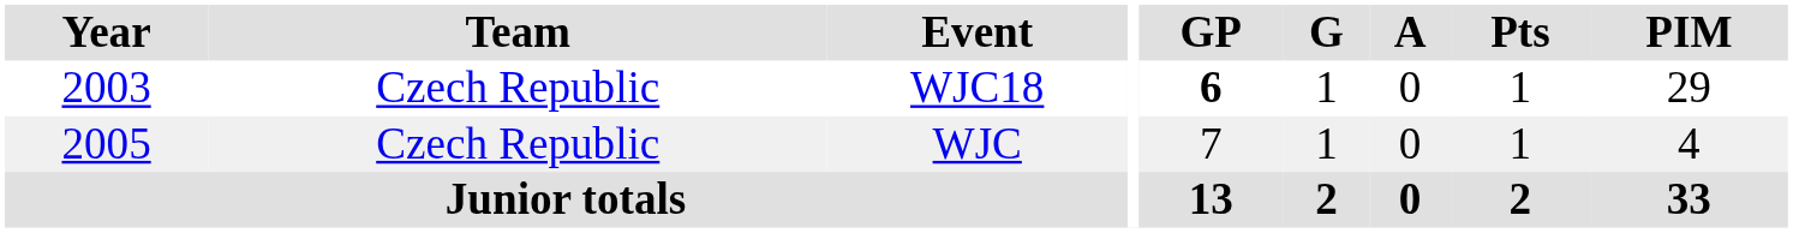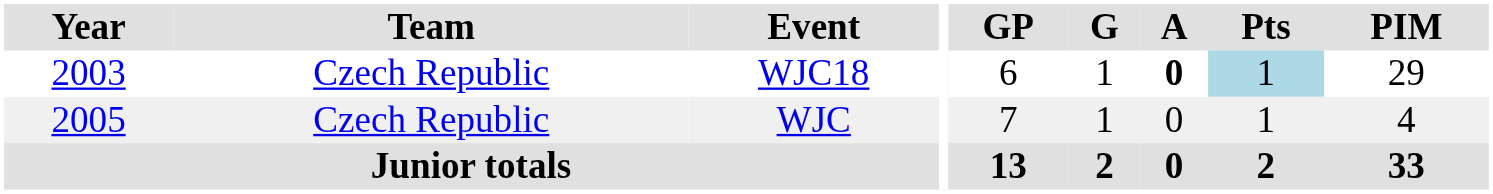WJC18 | GP: bold -> normal
WJC18 | A: normal -> bold
WJC18 | Pts: no background -> lightblue background
